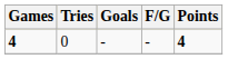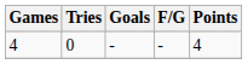row 2 | Games: bold -> normal
row 2 | Points: bold -> normal
